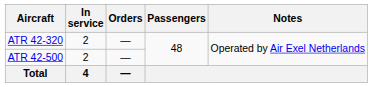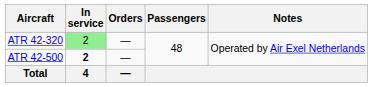ATR 42-320 | In service: no background -> lightgreen background
ATR 42-500 | In service: normal -> bold
